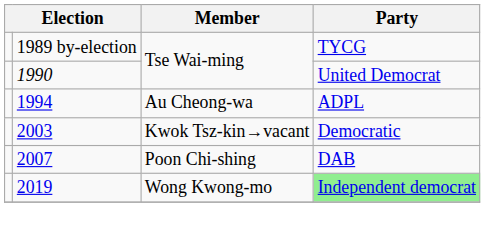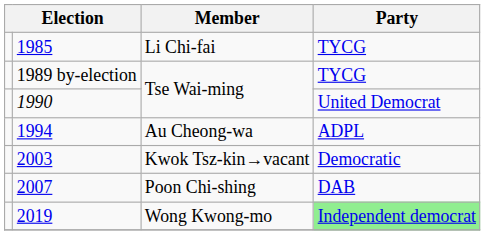+ row: 1985 | Li Chi-fai | TYCG
